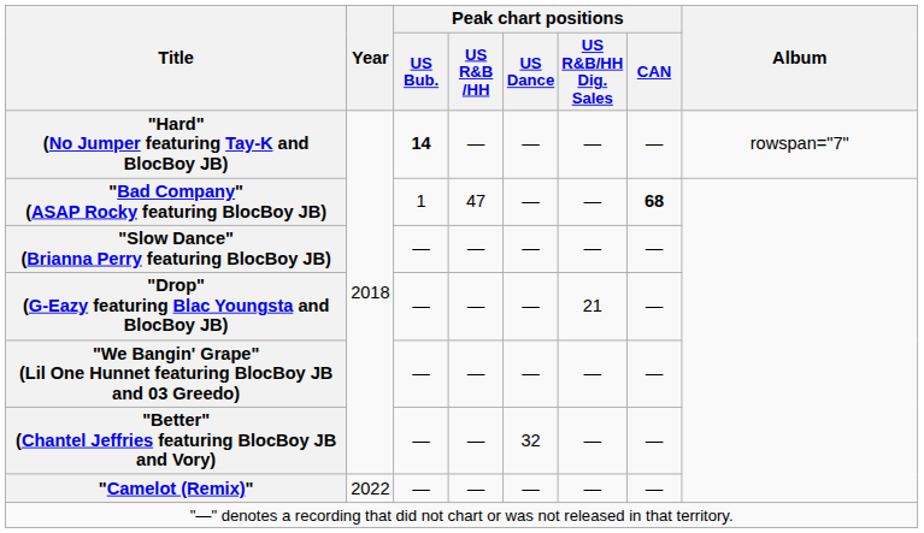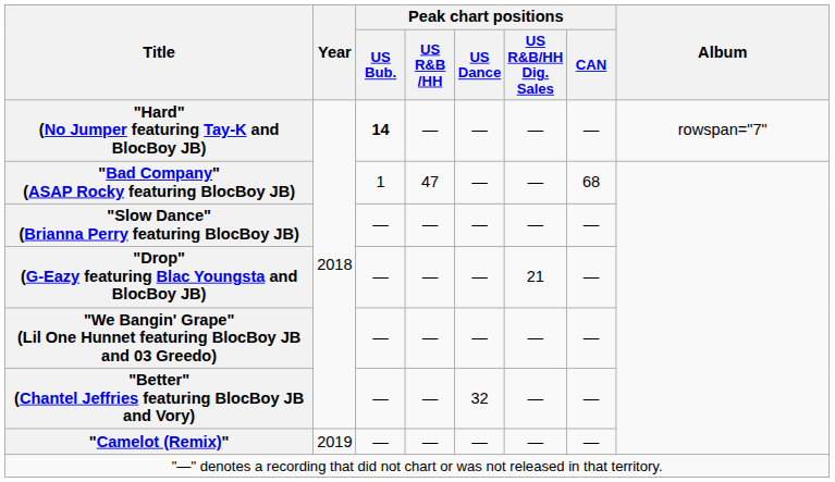"Bad Company" (ASAP Rocky featuring BlocBoy JB) | Peak chart positions / CAN: bold -> normal
"Camelot (Remix)" | Year: 2022 -> 2019
